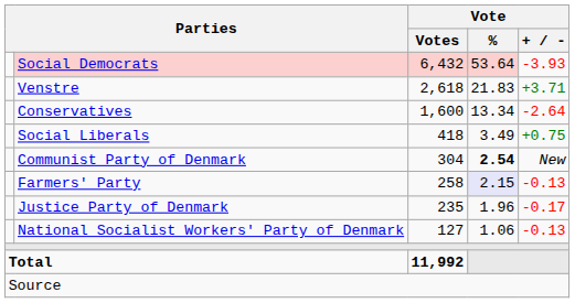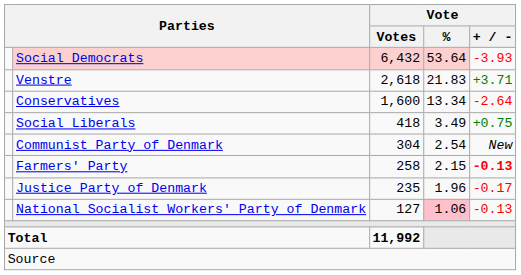Communist Party of Denmark | Vote / %: bold -> normal
Farmers' Party | Vote / %: lavender background -> no background
Farmers' Party | Vote / + / -: normal -> bold
National Socialist Workers' Party of Denmark | Vote / %: no background -> pink background
